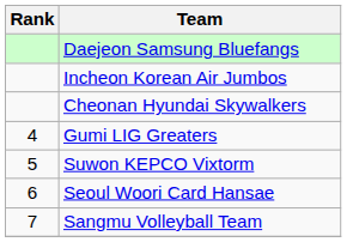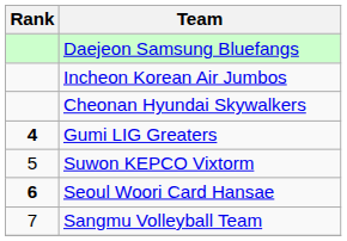Gumi LIG Greaters | Rank: normal -> bold
Seoul Woori Card Hansae | Rank: normal -> bold
